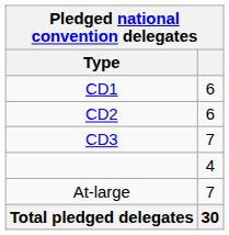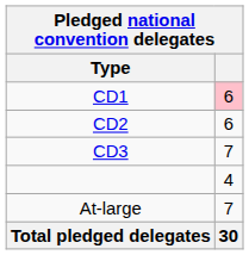CD1 | column 2: no background -> pink background
